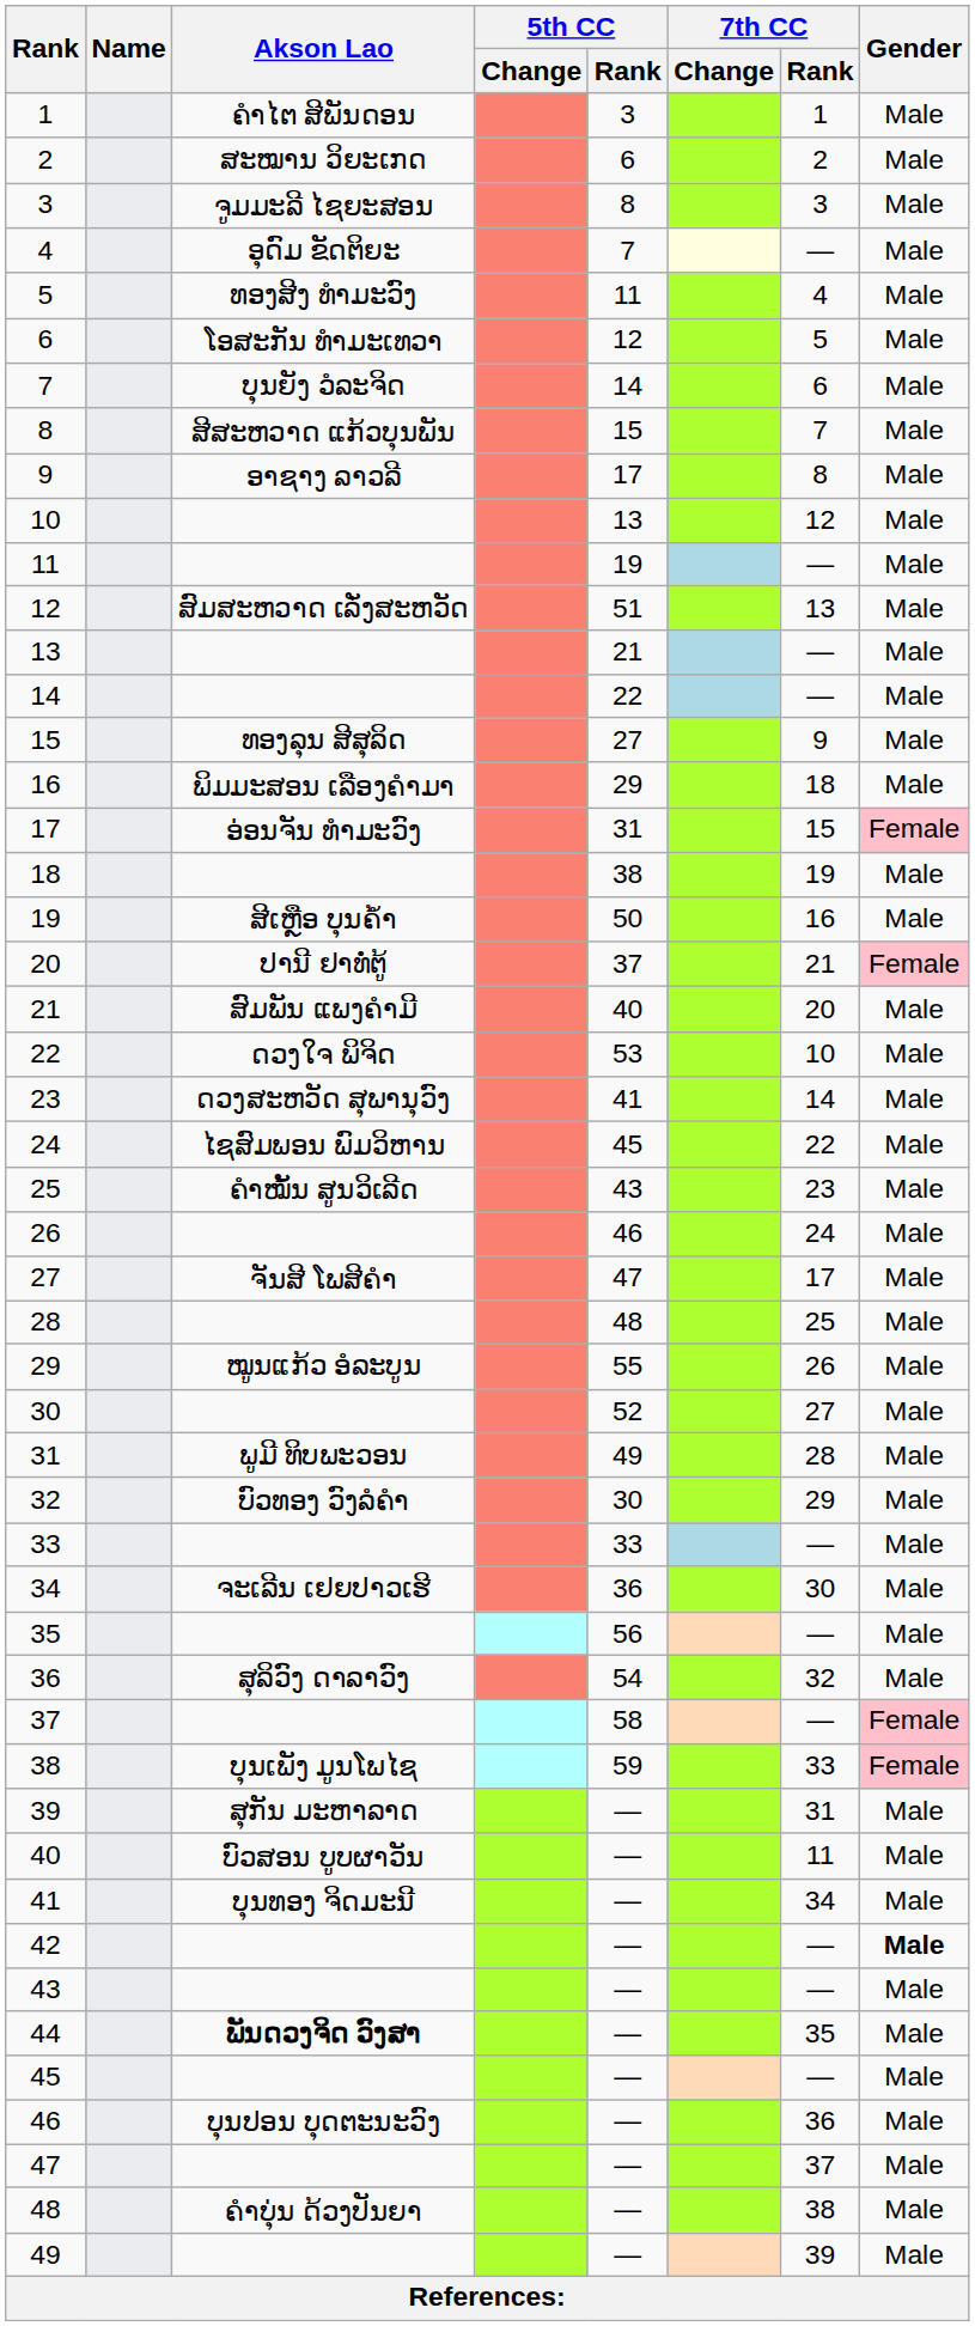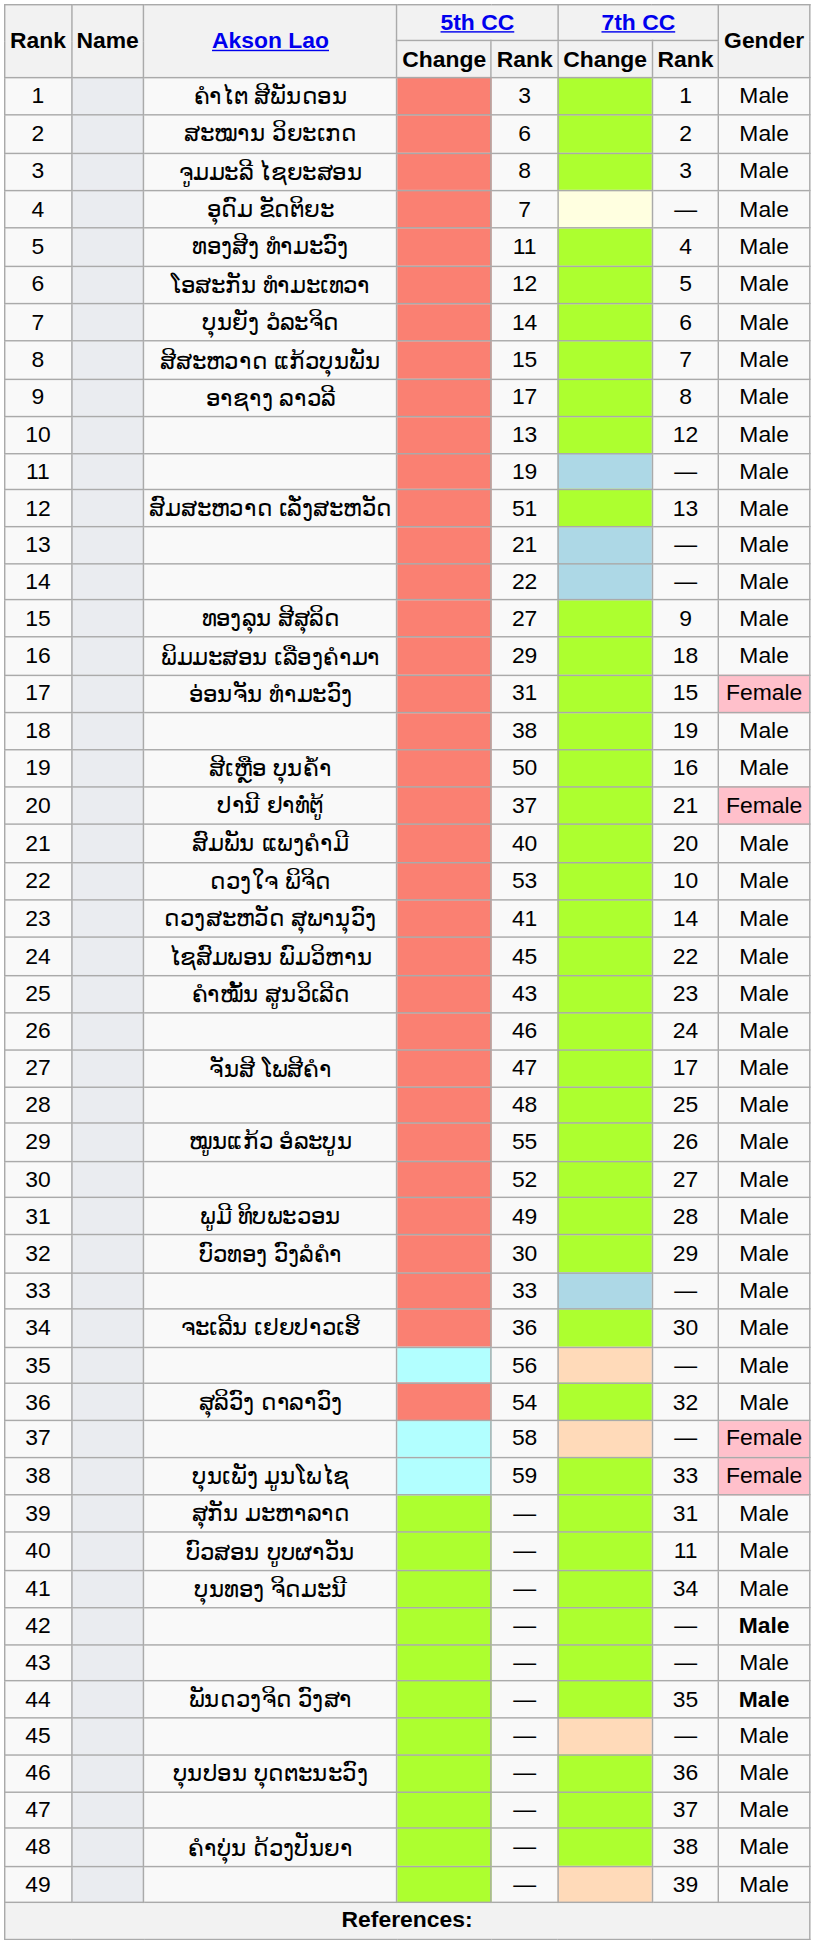44 | Akson Lao: bold -> normal
44 | Gender: normal -> bold
